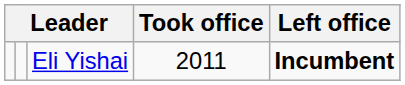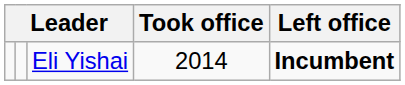Eli Yishai | Took office: 2011 -> 2014
